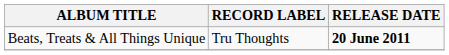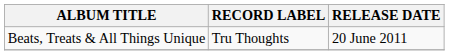row 2 | RELEASE DATE: bold -> normal
